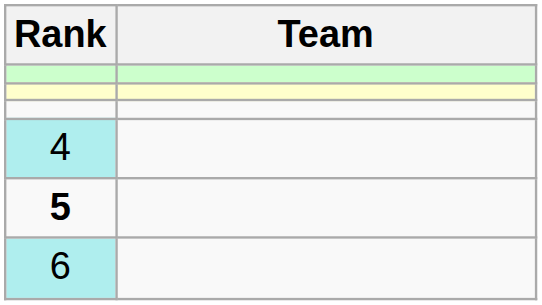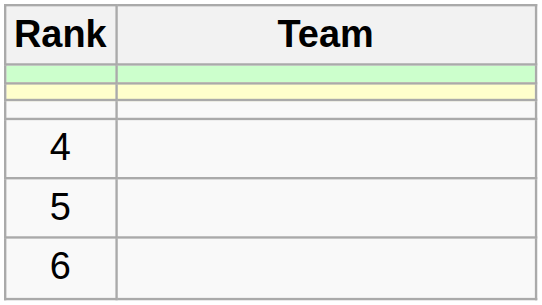row 5 | Rank: paleturquoise background -> no background
row 6 | Rank: bold -> normal
row 7 | Rank: paleturquoise background -> no background
